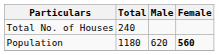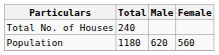Population | Female: bold -> normal
